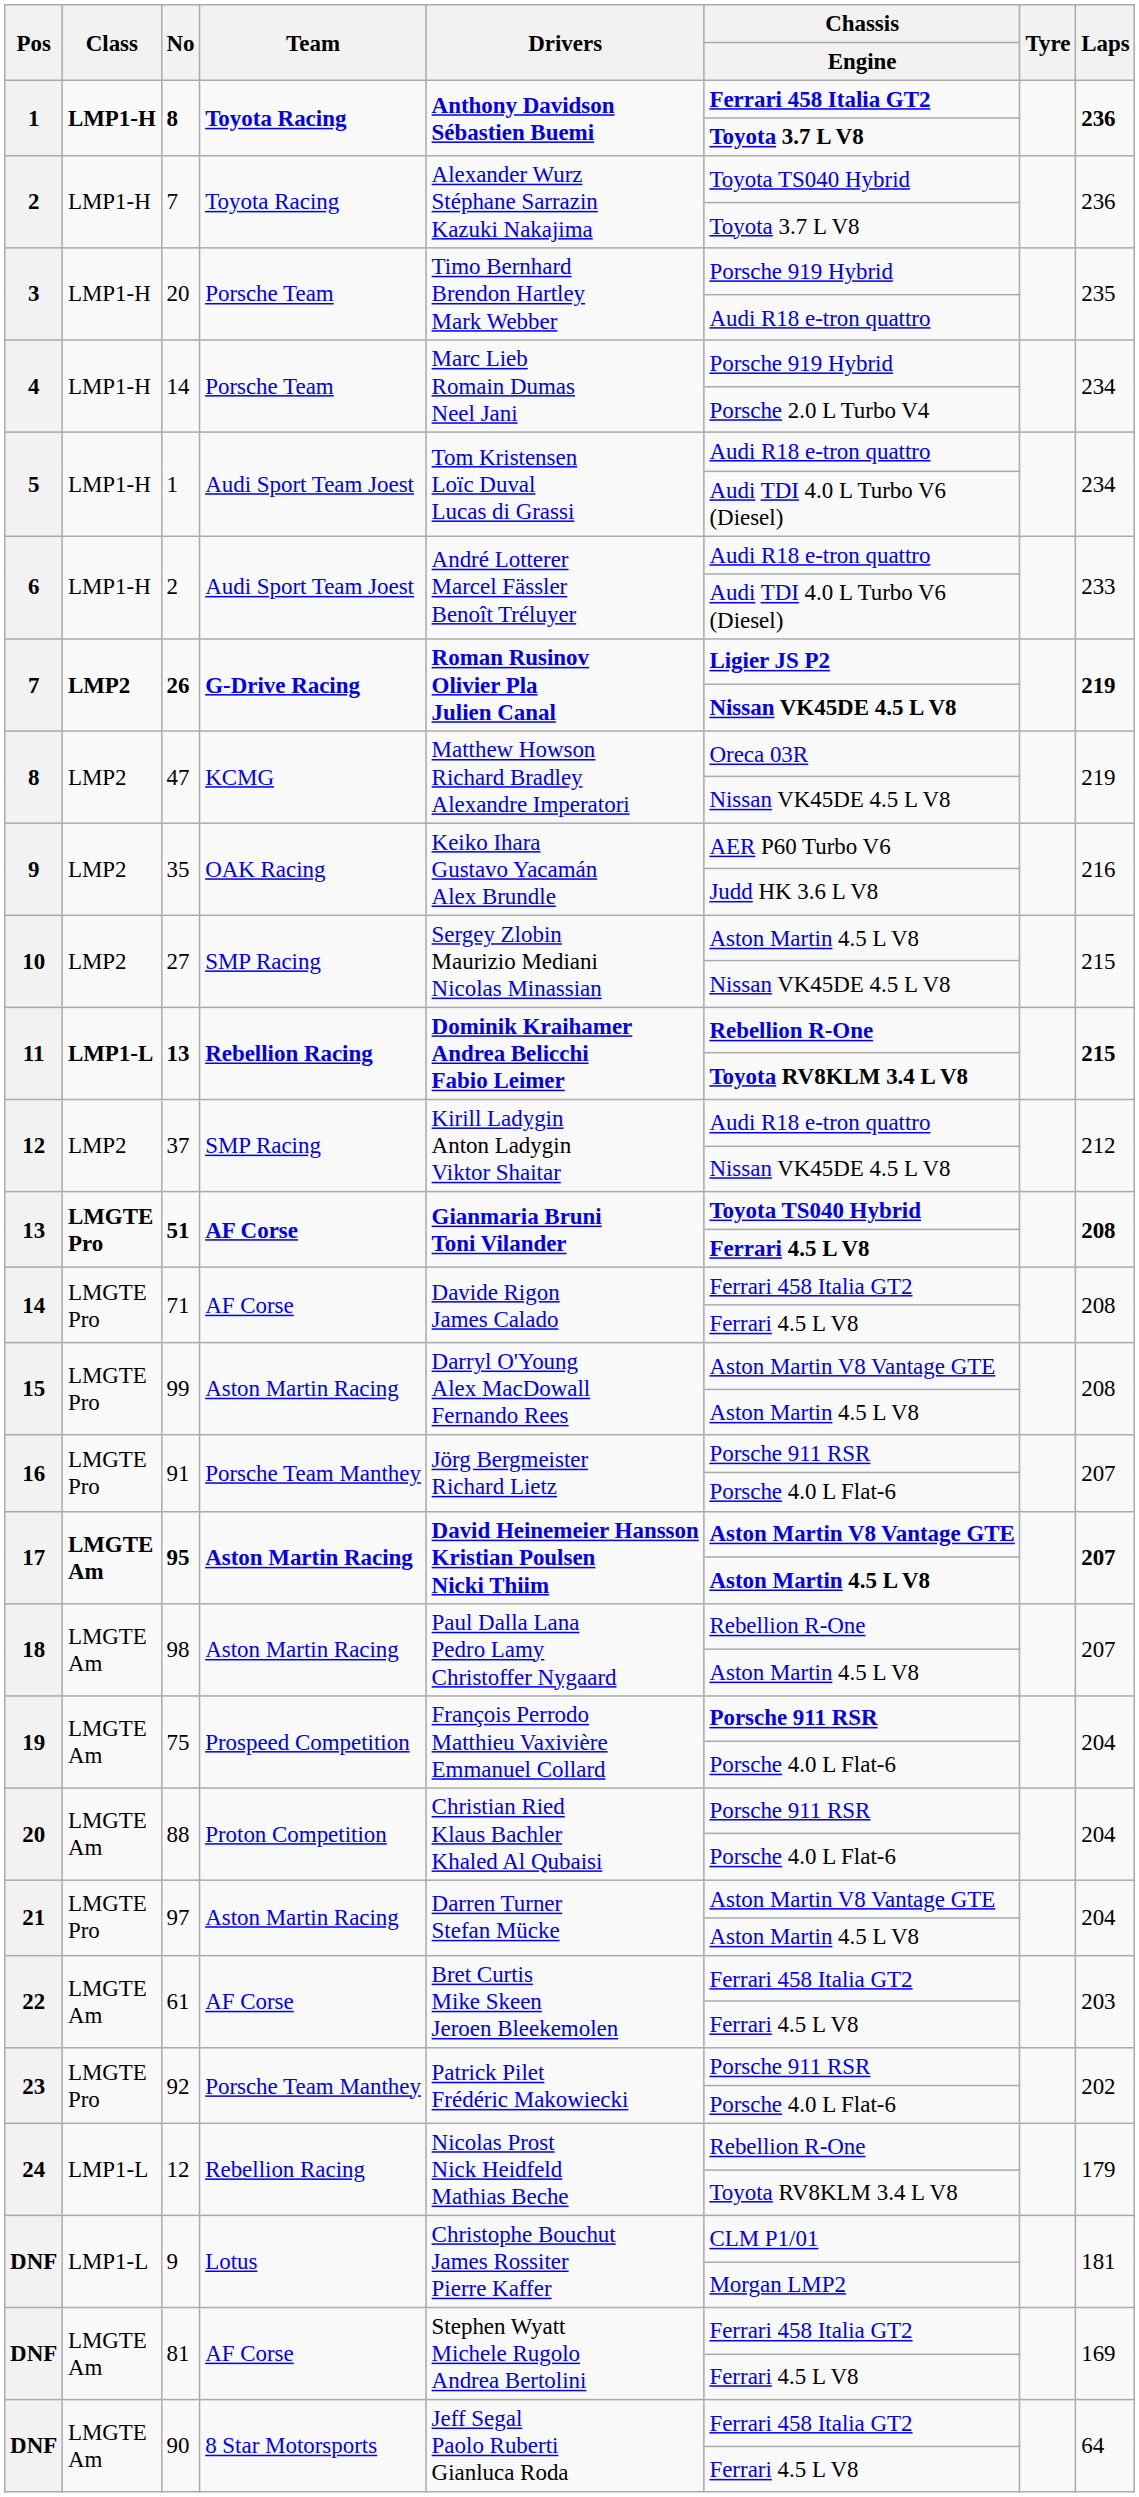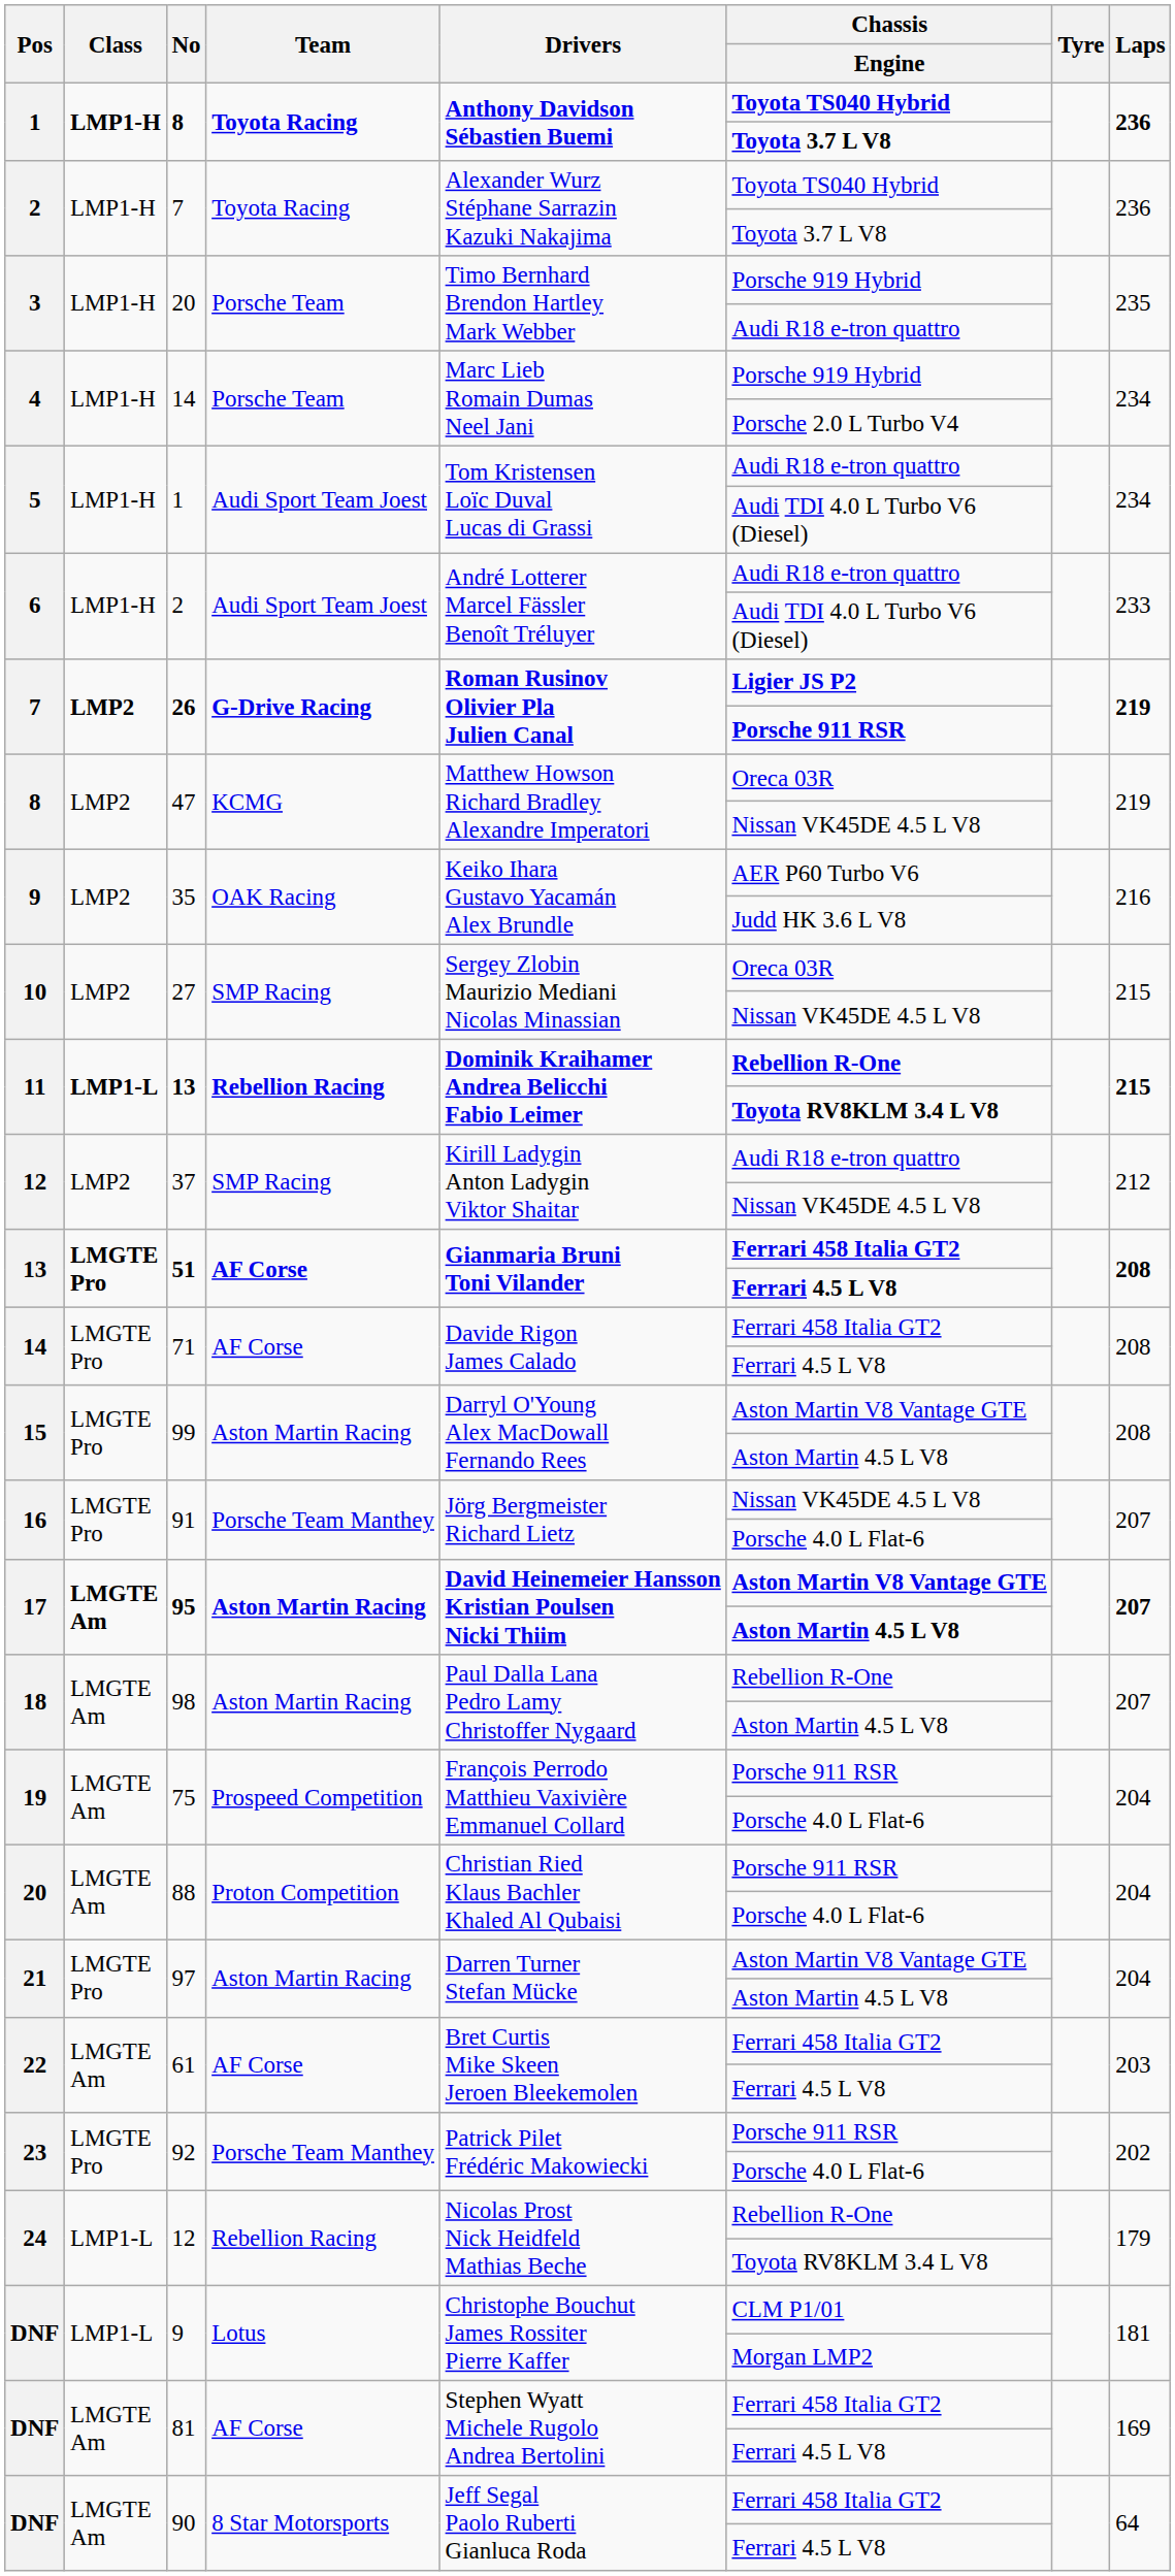row 3 | Chassis / Engine: Ferrari 458 Italia GT2 -> Toyota TS040 Hybrid
row 16 | Chassis / Engine: Nissan VK45DE 4.5 L V8 -> Porsche 911 RSR
row 21 | Chassis / Engine: Aston Martin 4.5 L V8 -> Oreca 03R
row 27 | Chassis / Engine: Toyota TS040 Hybrid -> Ferrari 458 Italia GT2
row 33 | Chassis / Engine: Porsche 911 RSR -> Nissan VK45DE 4.5 L V8
row 39 | Chassis / Engine: bold -> normal
